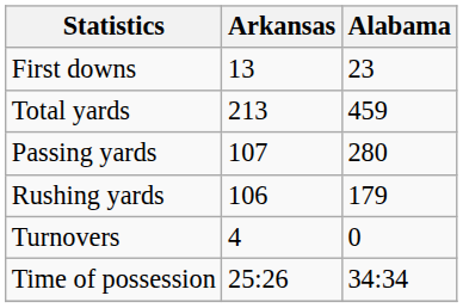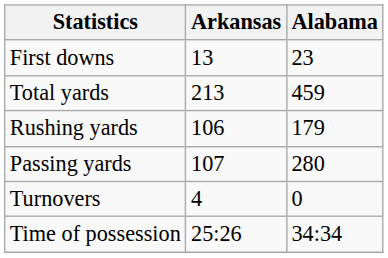rows swapped: Rushing yards <-> Passing yards
